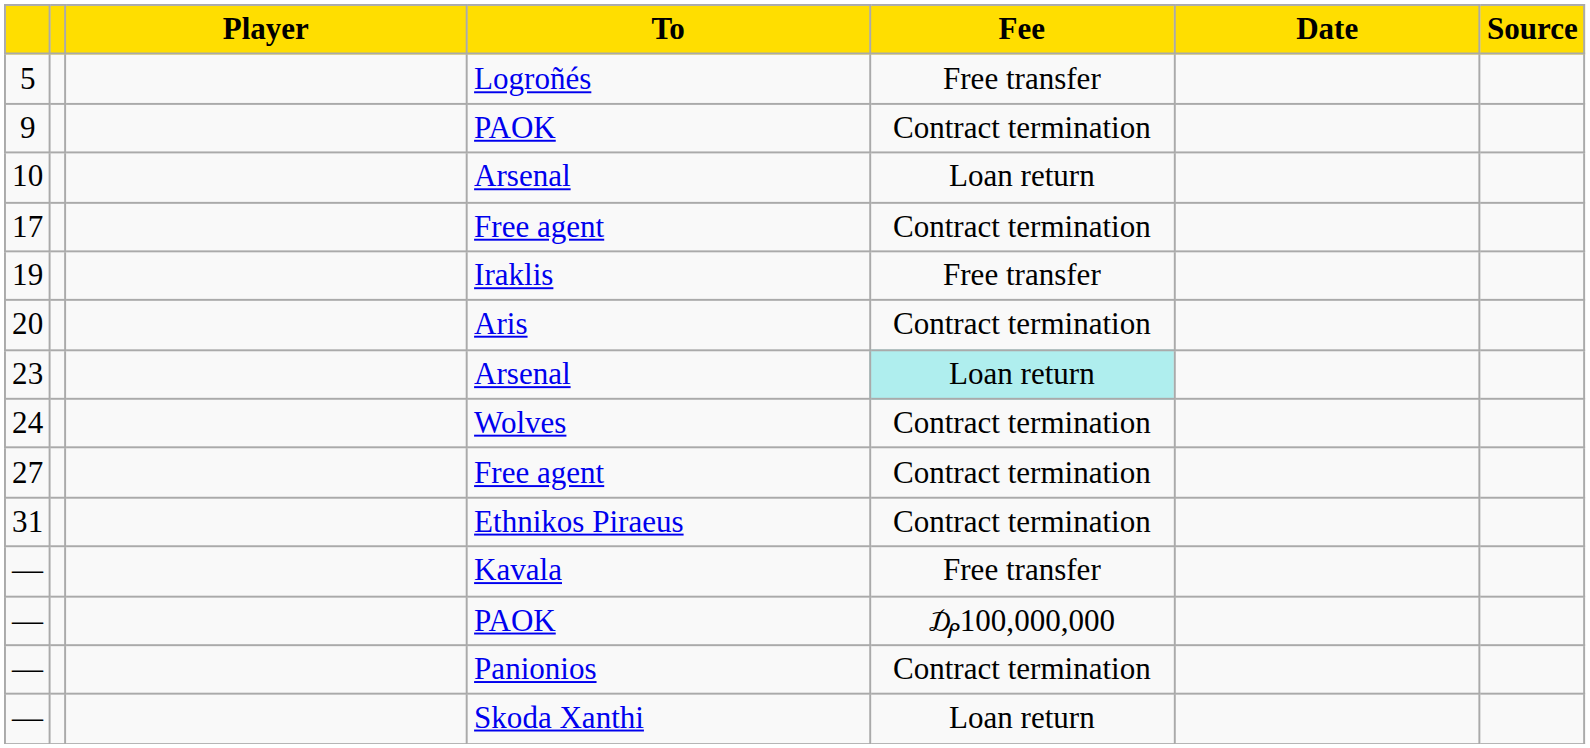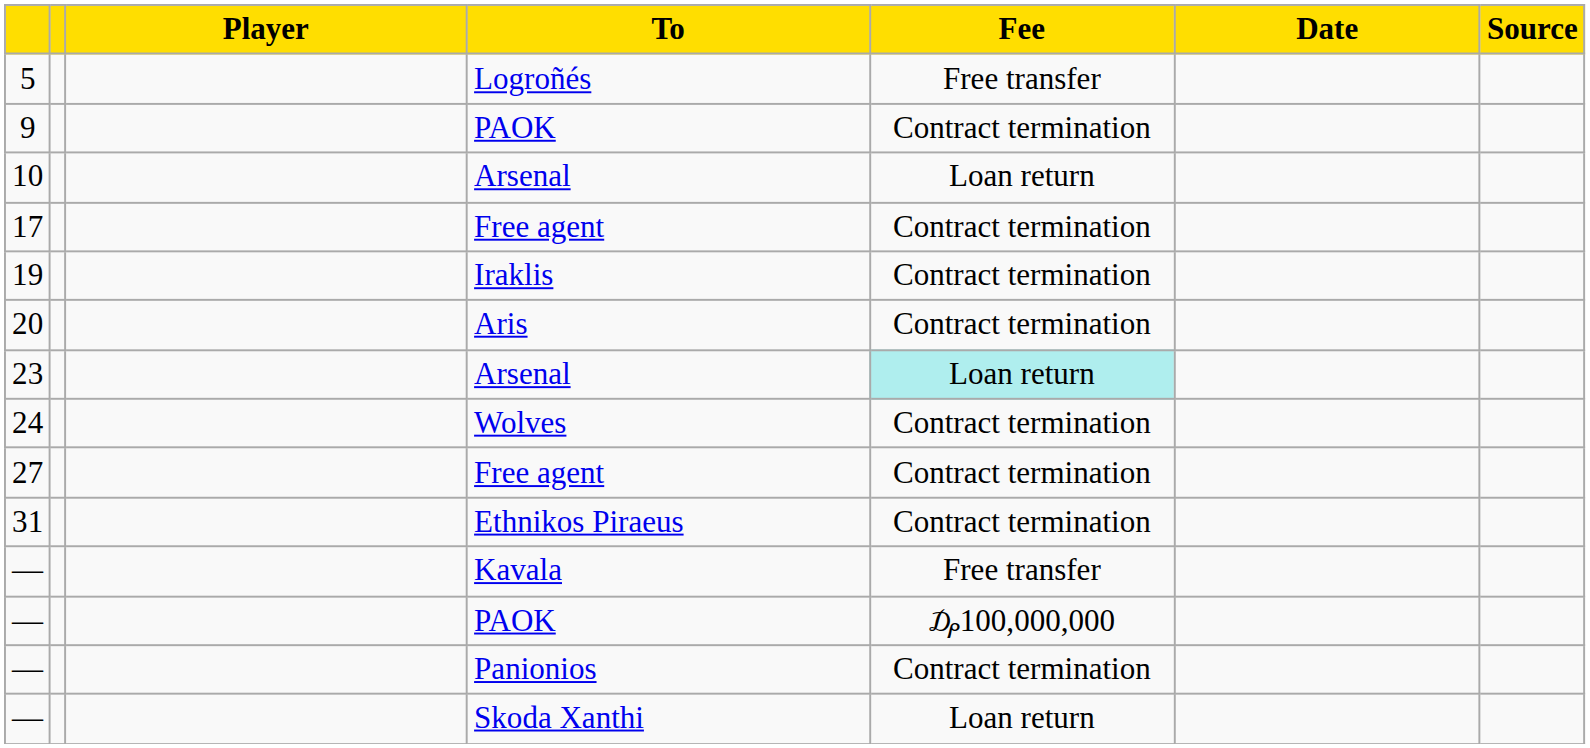19 | Fee: Free transfer -> Contract termination
